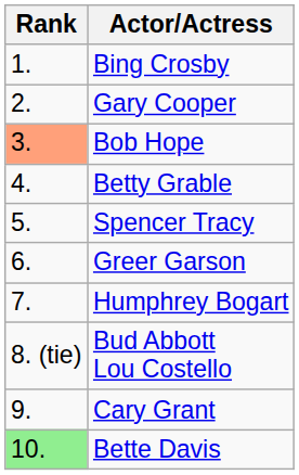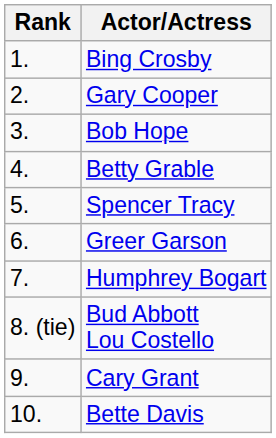Bob Hope | Rank: lightsalmon background -> no background
Bette Davis | Rank: lightgreen background -> no background
